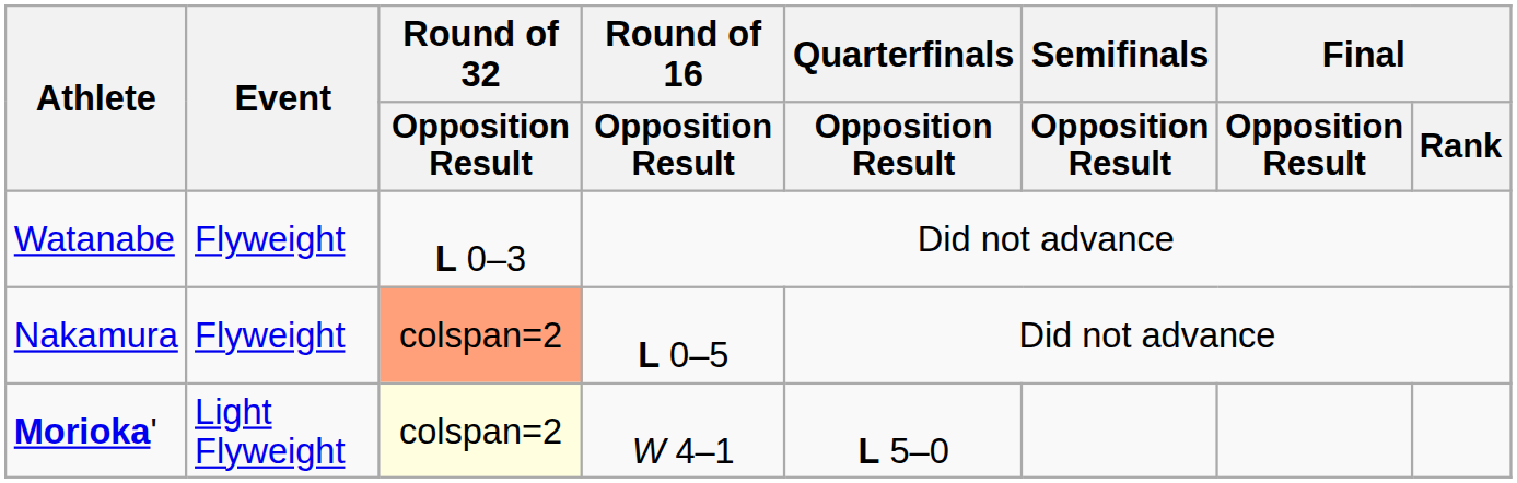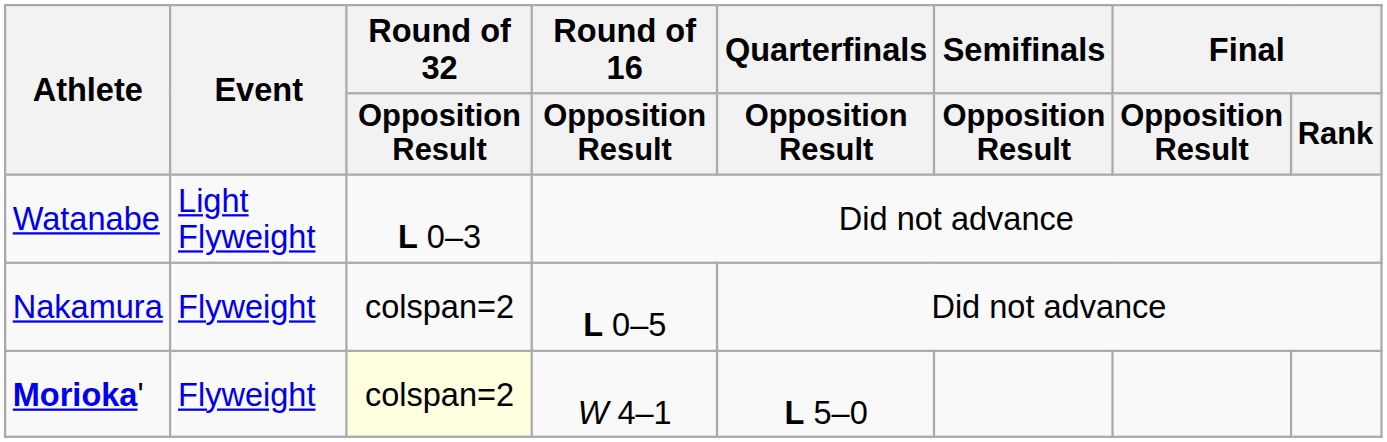Watanabe | Event: Flyweight -> Light Flyweight
Nakamura | Round of 32 / Opposition Result: lightsalmon background -> no background
Morioka' | Event: Light Flyweight -> Flyweight
